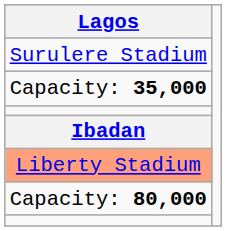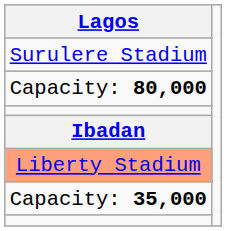row 3 | Lagos: Capacity: 35,000 -> Capacity: 80,000
row 7 | Lagos: Capacity: 80,000 -> Capacity: 35,000
